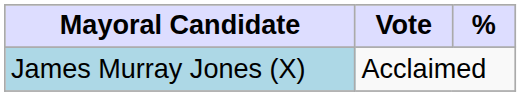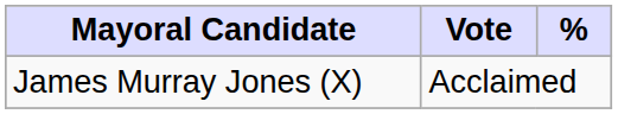James Murray Jones (X) | Mayoral Candidate: lightblue background -> no background
